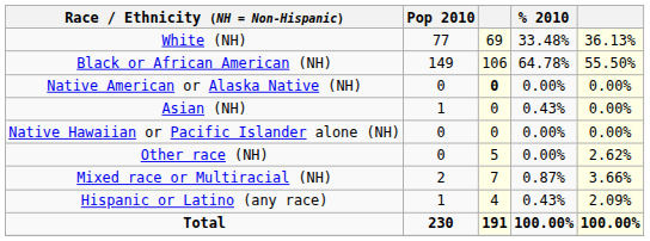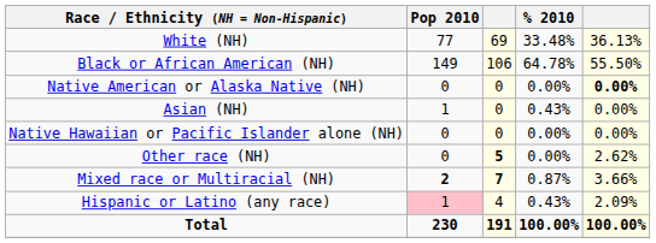Native American or Alaska Native (NH) | column 3: bold -> normal
Native American or Alaska Native (NH) | column 5: normal -> bold
Other race (NH) | column 3: normal -> bold
Mixed race or Multiracial (NH) | Pop 2010: normal -> bold
Mixed race or Multiracial (NH) | column 3: normal -> bold
Hispanic or Latino (any race) | Pop 2010: no background -> pink background
